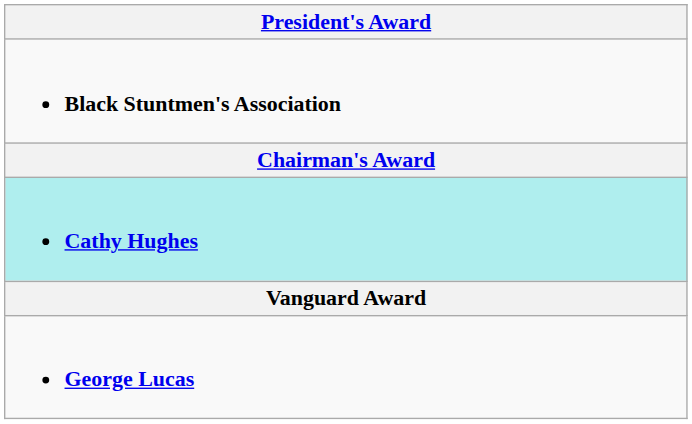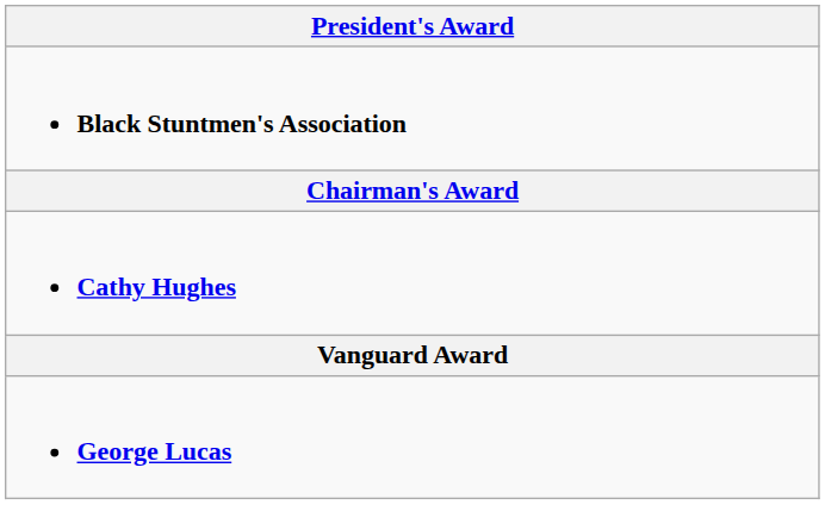row 4 | column 1: paleturquoise background -> no background
